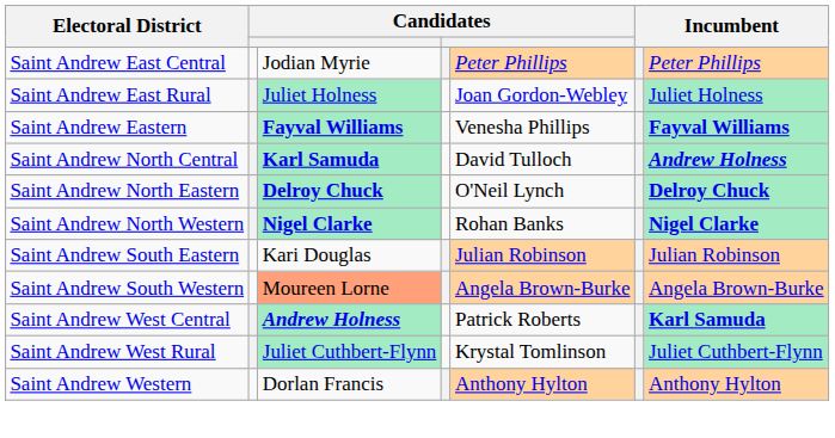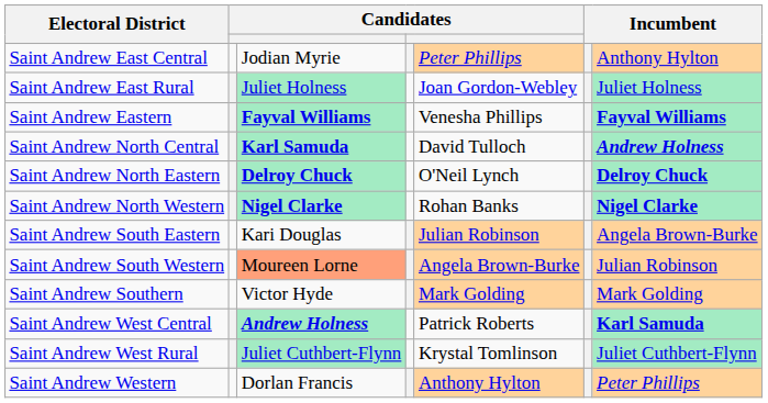Saint Andrew East Central | column 7: Peter Phillips -> Anthony Hylton
Saint Andrew South Eastern | column 7: Julian Robinson -> Angela Brown-Burke
Saint Andrew South Western | column 7: Angela Brown-Burke -> Julian Robinson
+ row: Saint Andrew Southern | Victor Hyde | Mark Golding | Mark Golding
Saint Andrew Western | column 7: Anthony Hylton -> Peter Phillips
